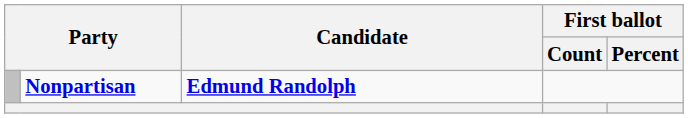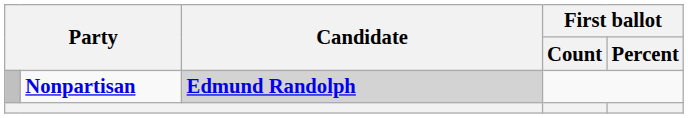Nonpartisan | Candidate: no background -> lightgrey background
